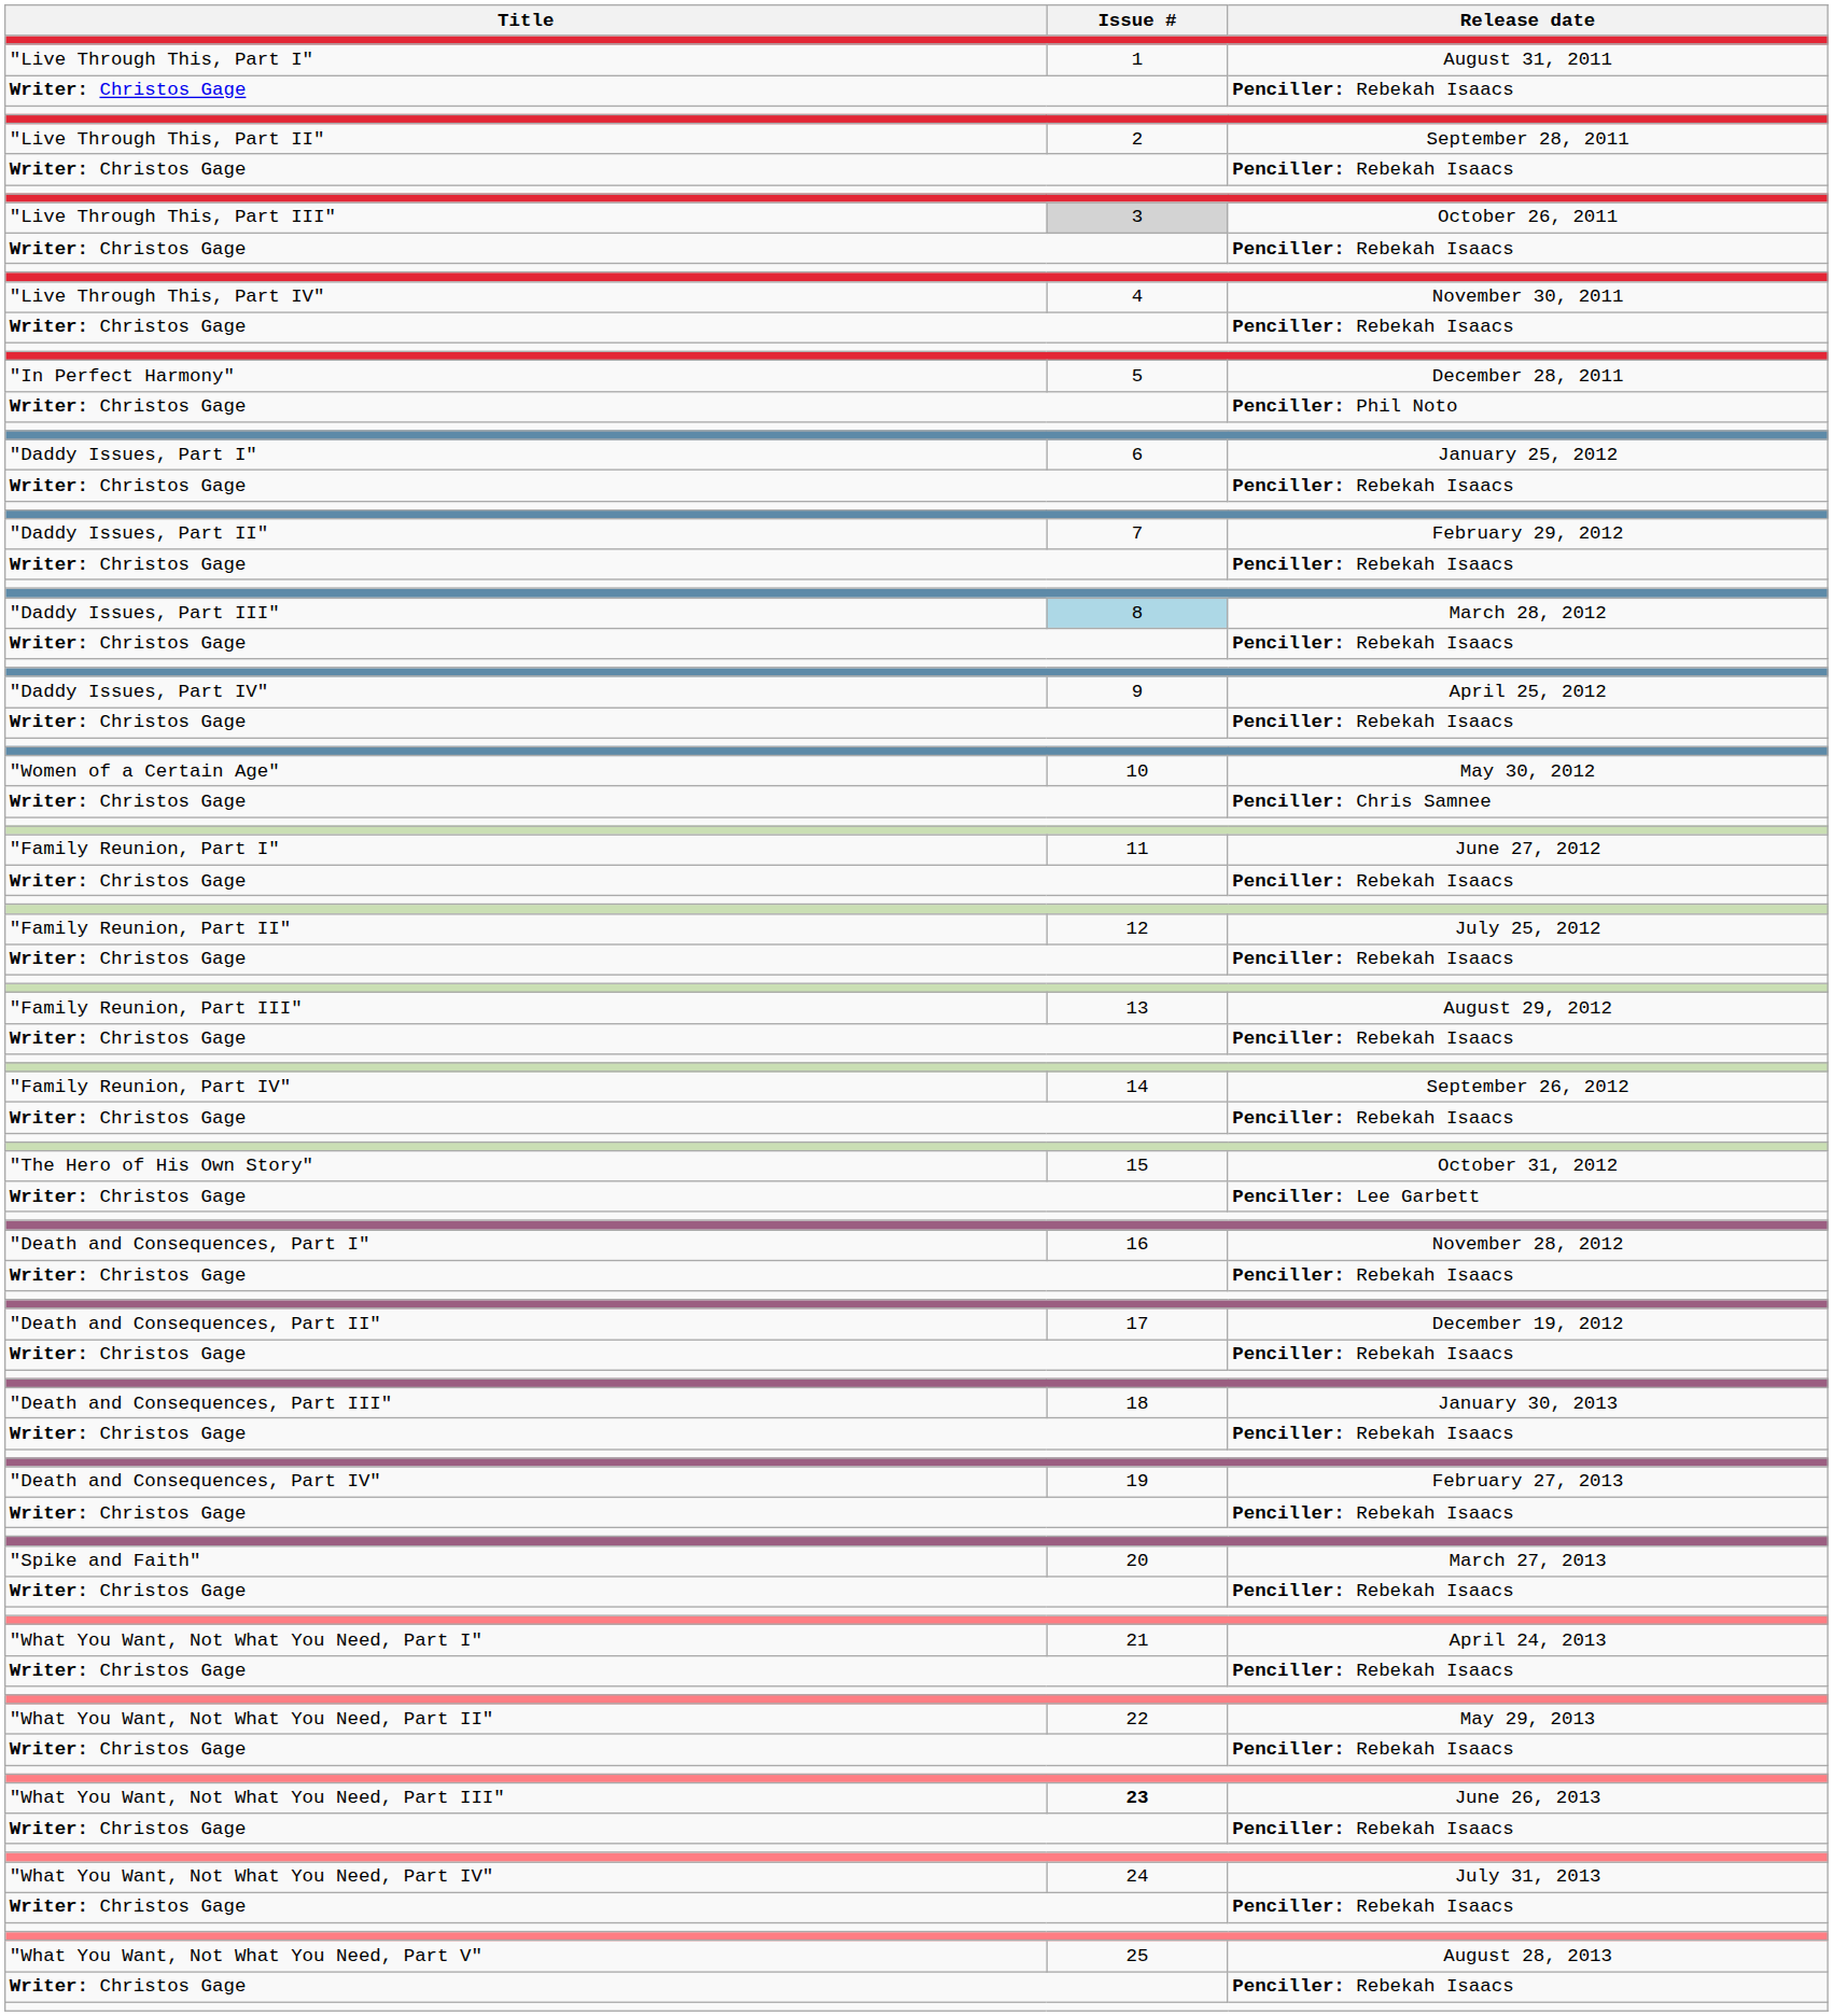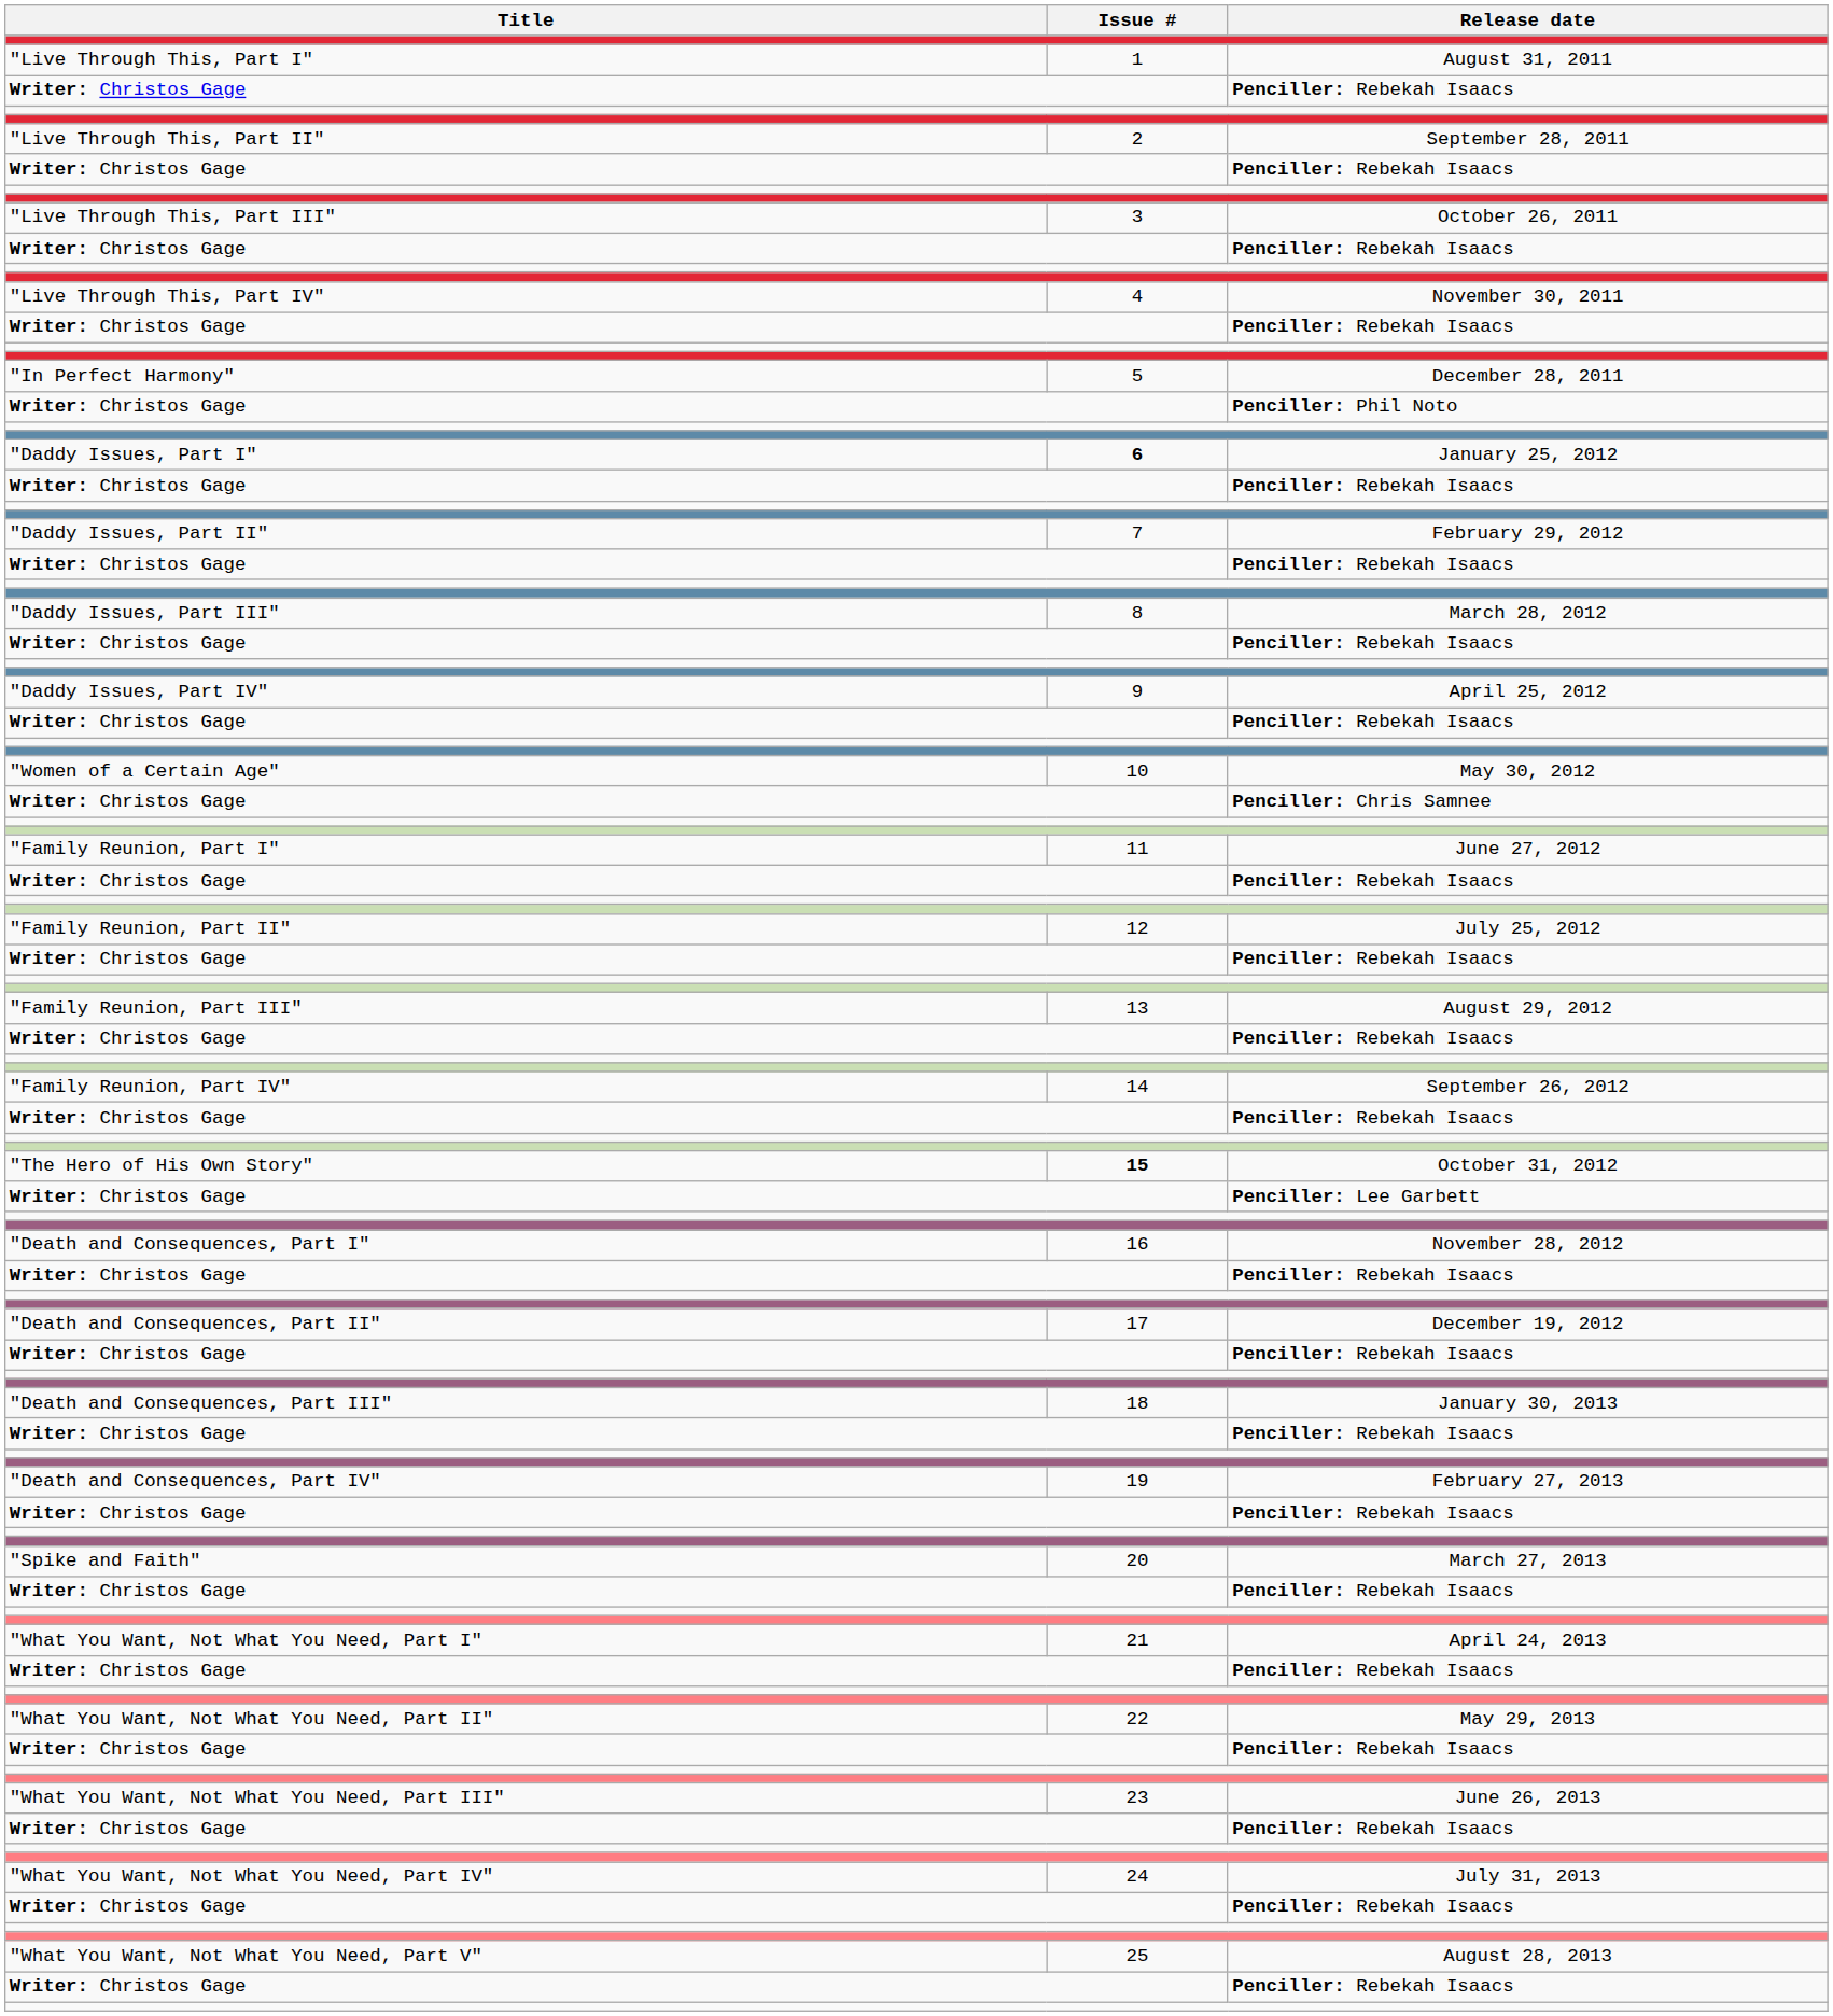October 26, 2011 | Issue #: lightgrey background -> no background
January 25, 2012 | Issue #: normal -> bold
March 28, 2012 | Issue #: lightblue background -> no background
October 31, 2012 | Issue #: normal -> bold
June 26, 2013 | Issue #: bold -> normal
